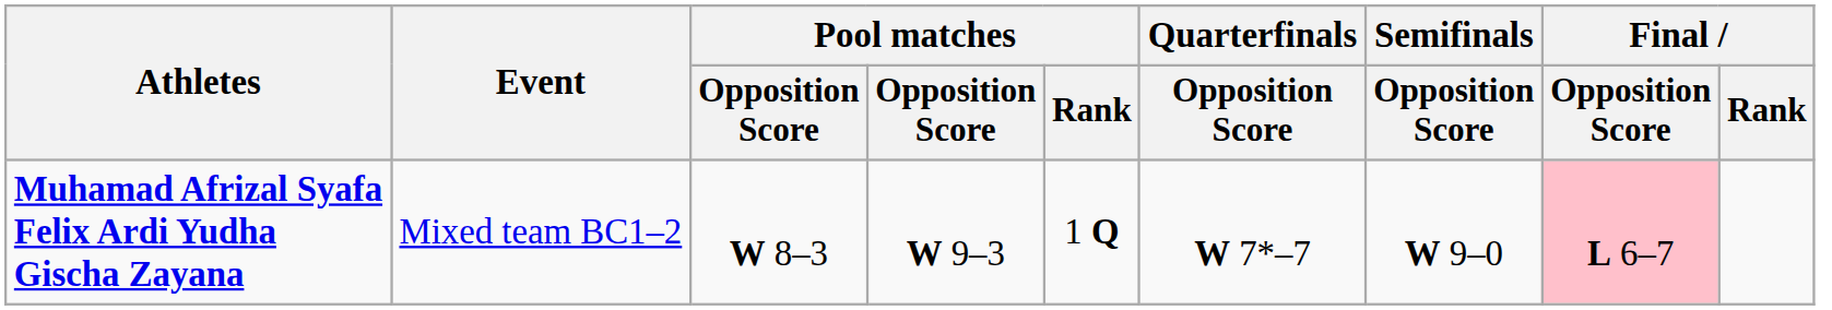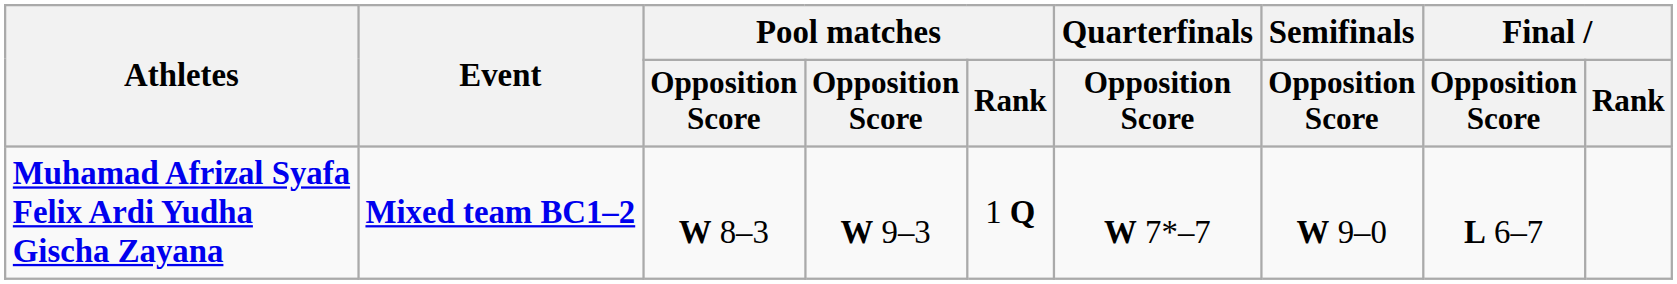Muhamad Afrizal Syafa Felix Ardi Yudha Gischa Zayana | Event: normal -> bold
Muhamad Afrizal Syafa Felix Ardi Yudha Gischa Zayana | Final / Opposition Score: pink background -> no background
